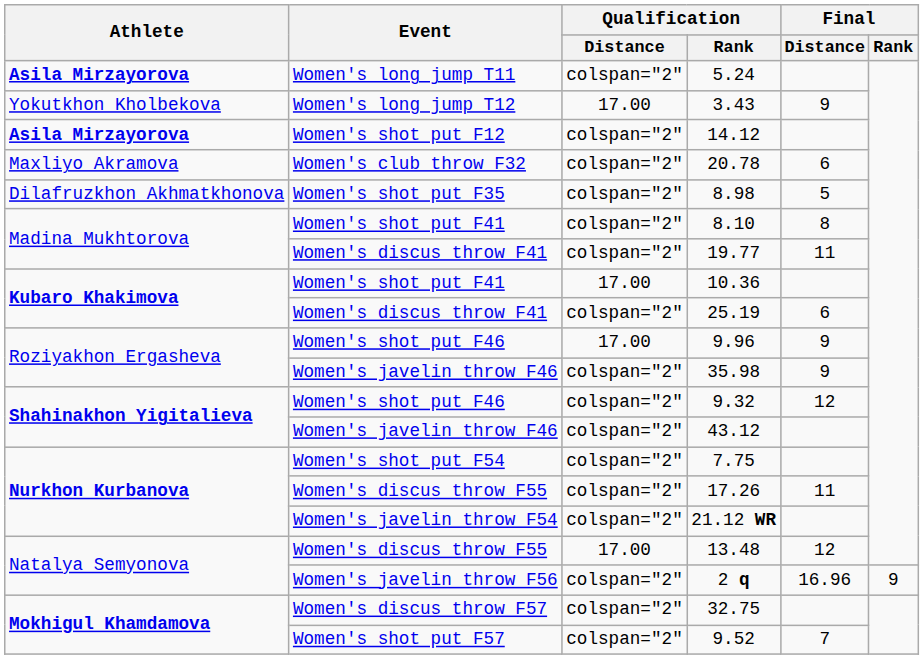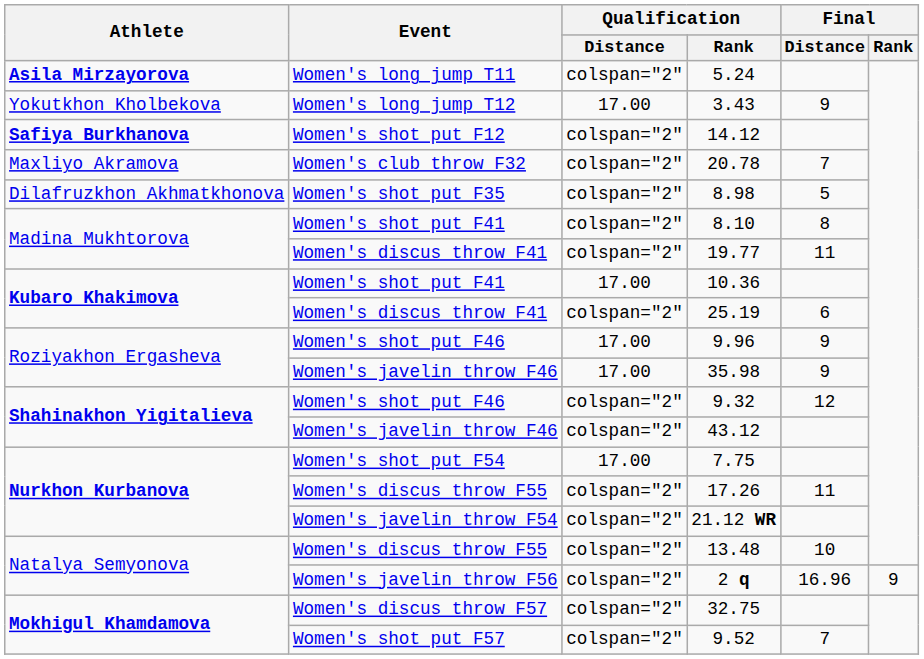14.12 | Athlete: Asila Mirzayorova -> Safiya Burkhanova
20.78 | Final / Distance: 6 -> 7
35.98 | Qualification / Distance: colspan="2" -> 17.00
7.75 | Qualification / Distance: colspan="2" -> 17.00
13.48 | Qualification / Distance: 17.00 -> colspan="2"
13.48 | Final / Distance: 12 -> 10
